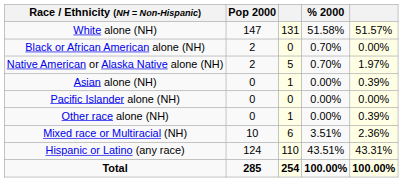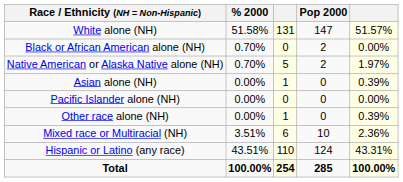columns swapped: Pop 2000 <-> % 2000
